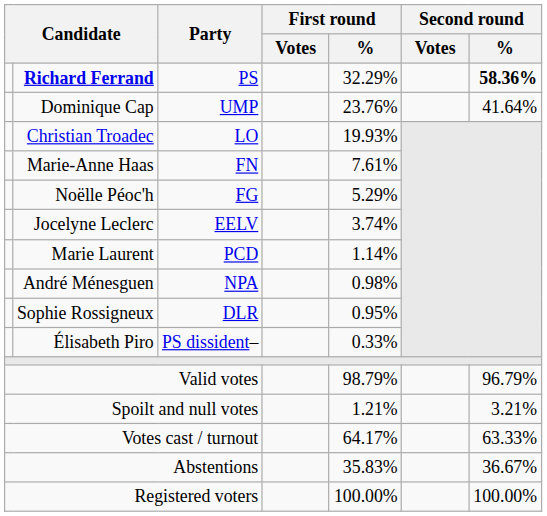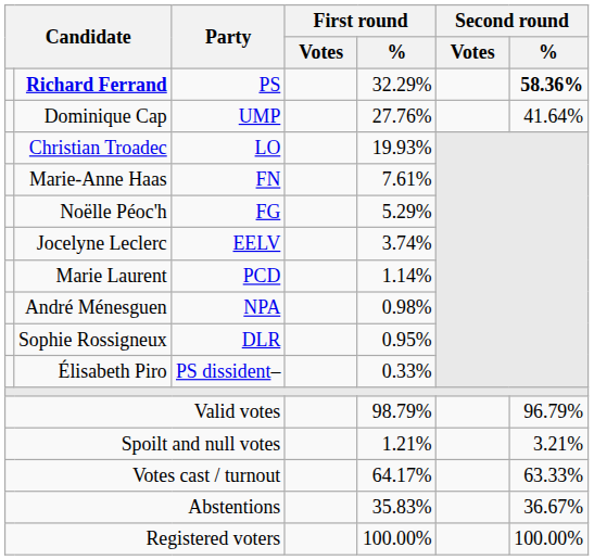Dominique Cap | First round / %: 23.76% -> 27.76%
